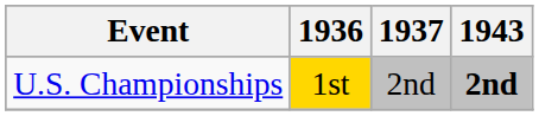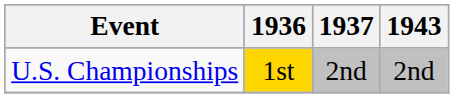U.S. Championships | 1943: bold -> normal
